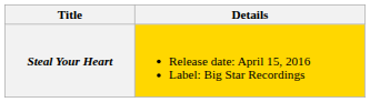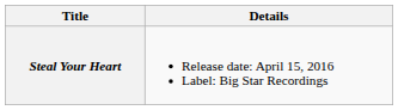Steal Your Heart | Details: gold background -> no background
